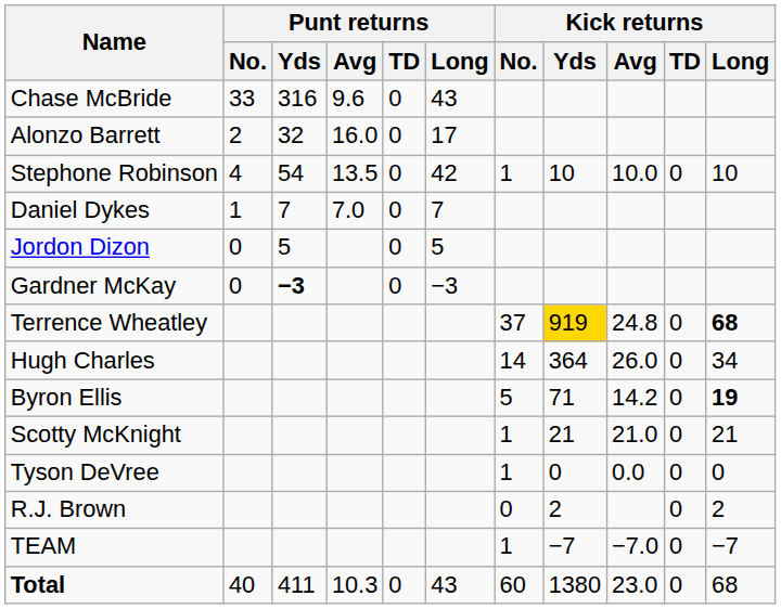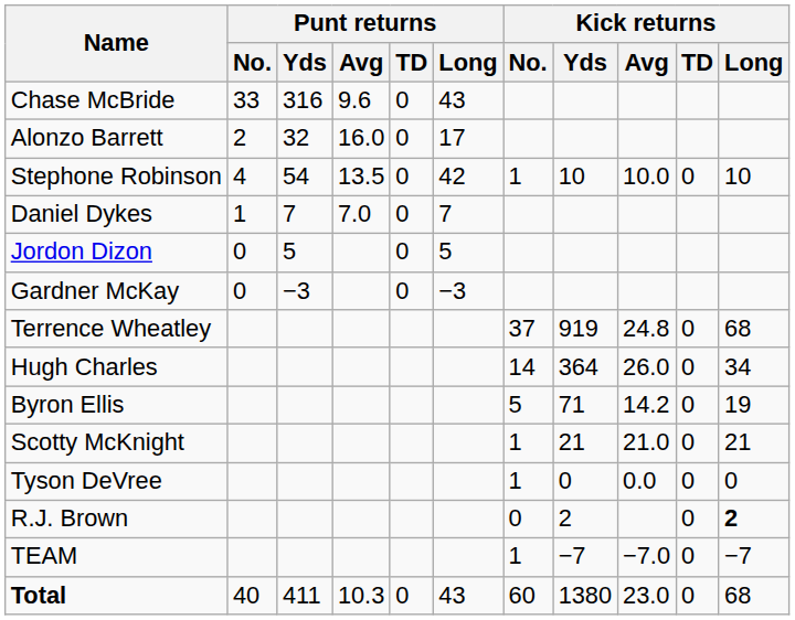Gardner McKay | Punt returns / Yds: bold -> normal
Terrence Wheatley | Kick returns / Yds: gold background -> no background
Terrence Wheatley | Kick returns / Long: bold -> normal
Byron Ellis | Kick returns / Long: bold -> normal
R.J. Brown | Kick returns / Long: normal -> bold
